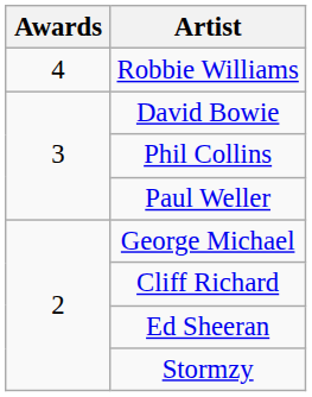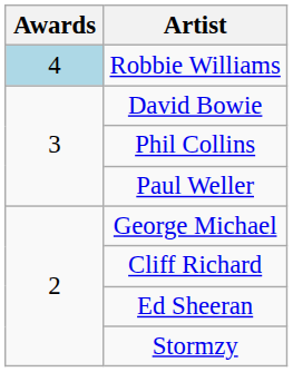Robbie Williams | Awards: no background -> lightblue background
